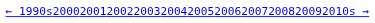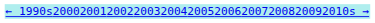row 1 | column 1: no background -> paleturquoise background
